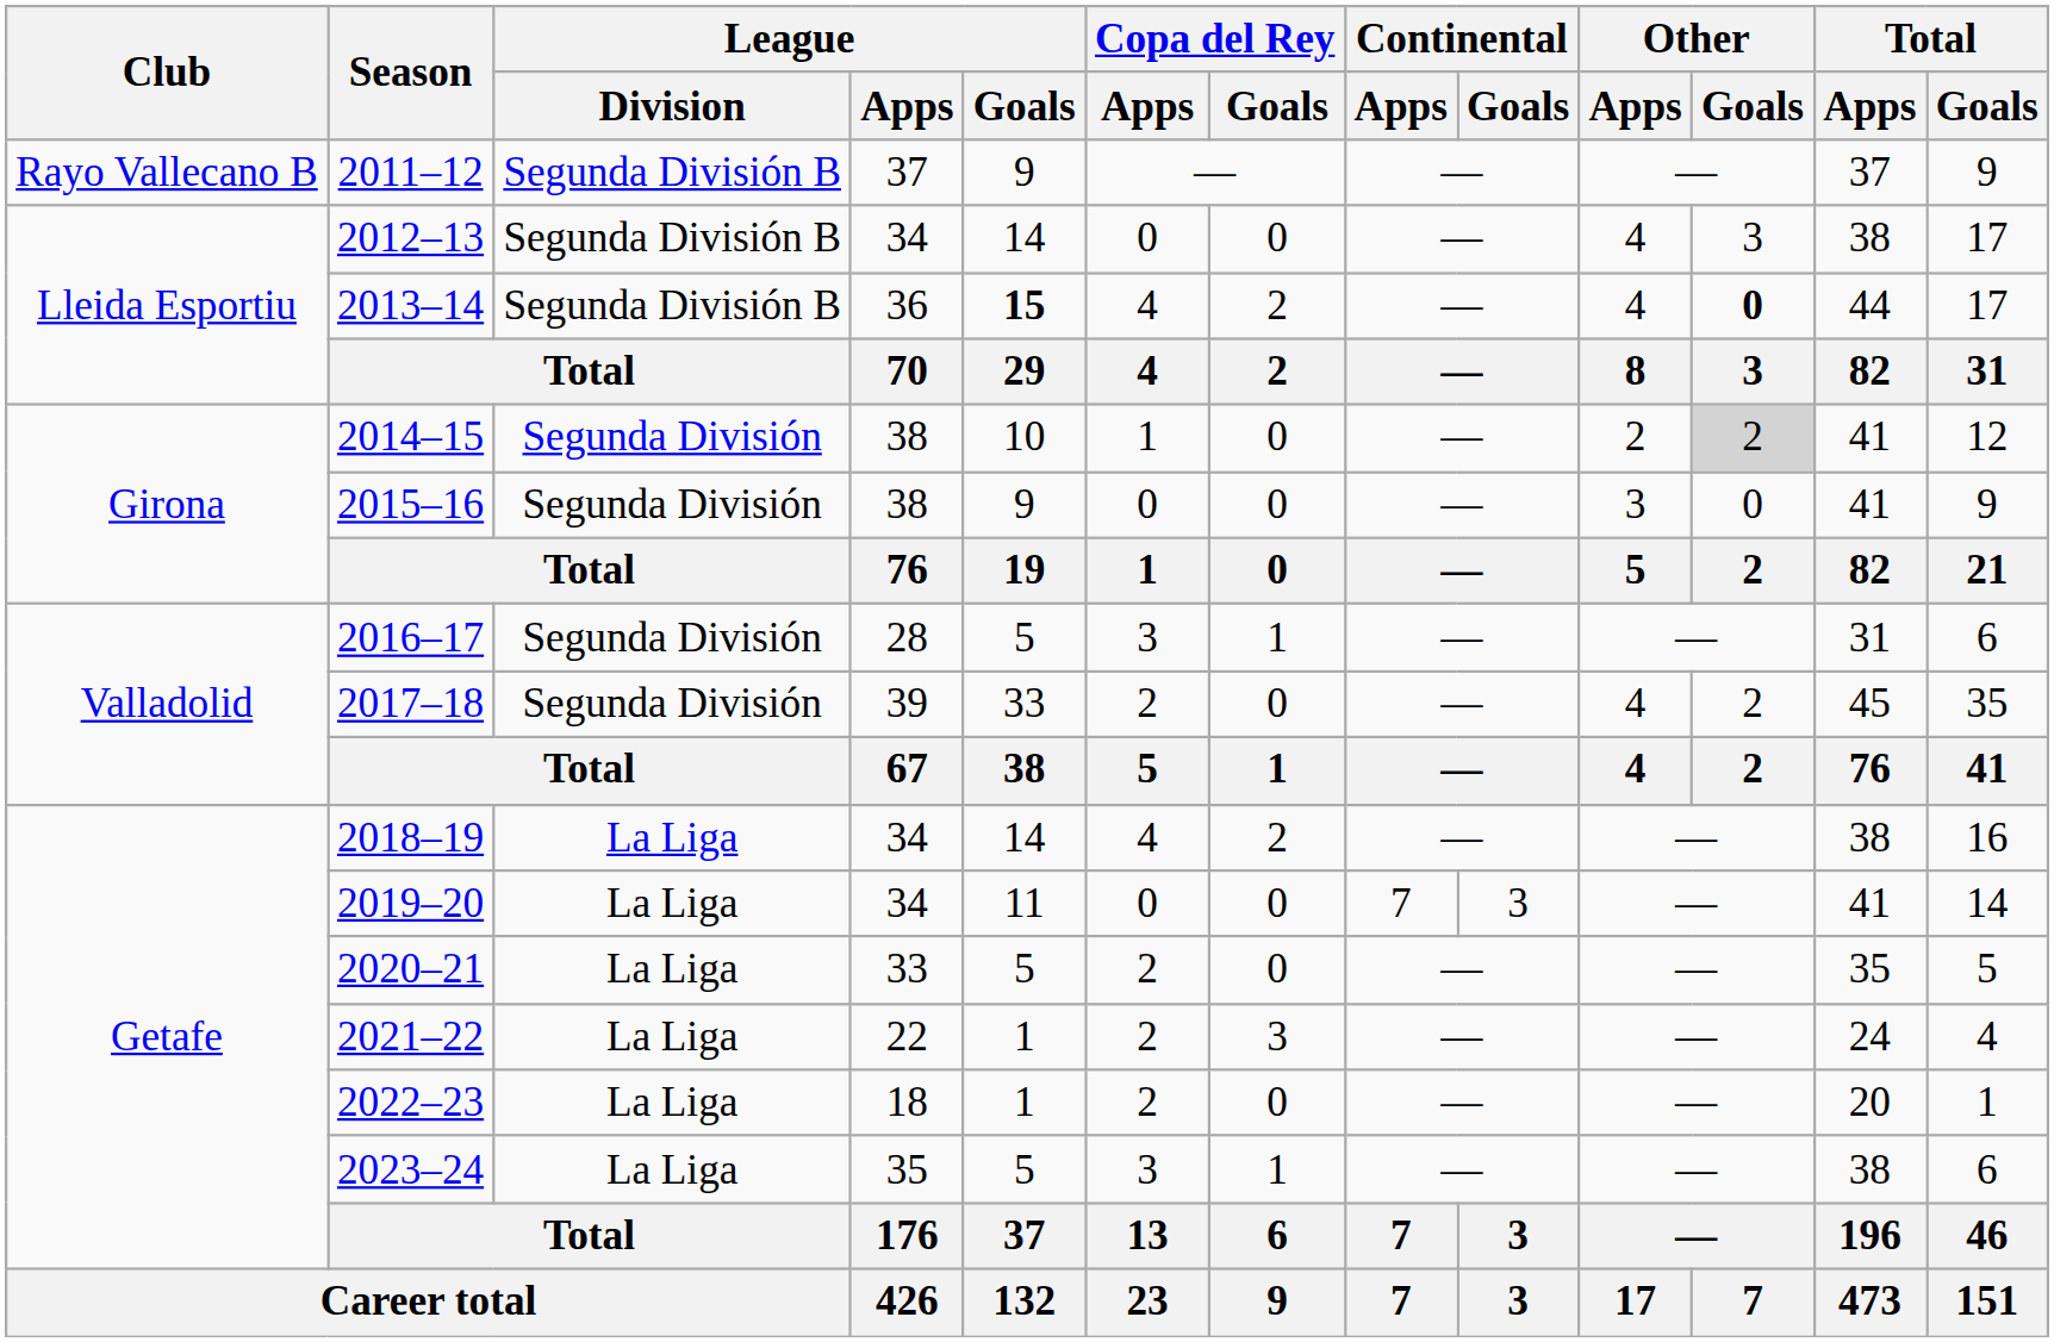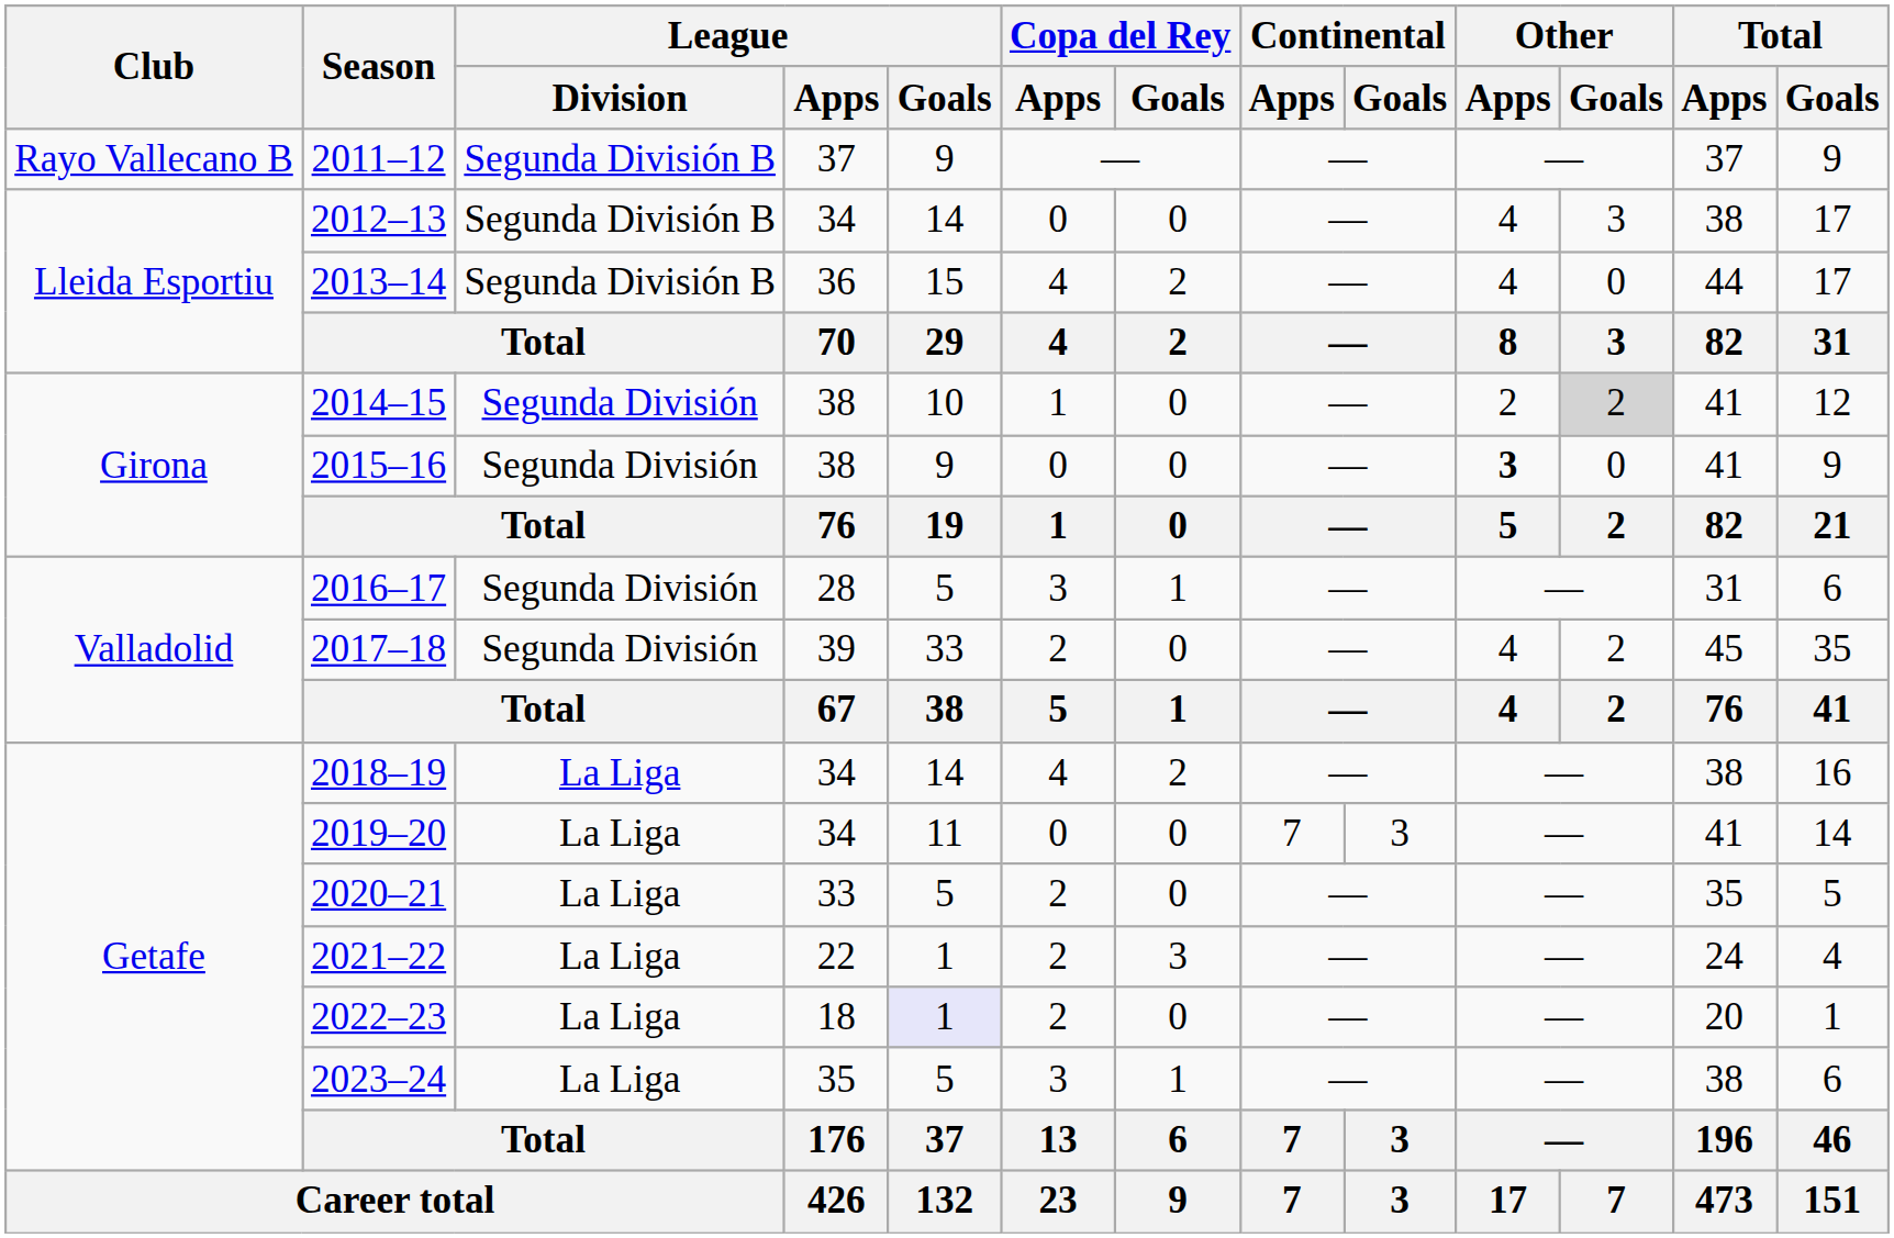2013–14 | League / Goals: bold -> normal
2013–14 | Other / Goals: bold -> normal
2015–16 | Other / Apps: normal -> bold
2022–23 | League / Goals: no background -> lavender background
